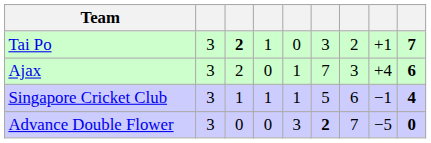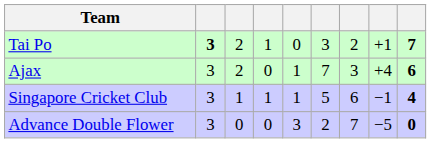Tai Po | column 2: normal -> bold
Tai Po | column 3: bold -> normal
Advance Double Flower | column 6: bold -> normal
